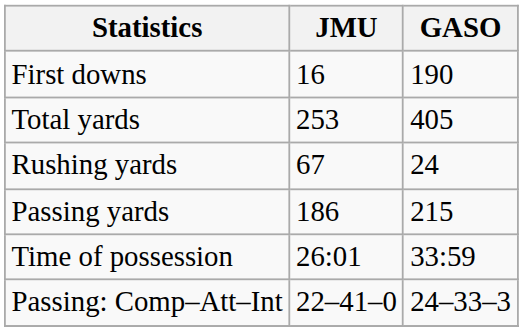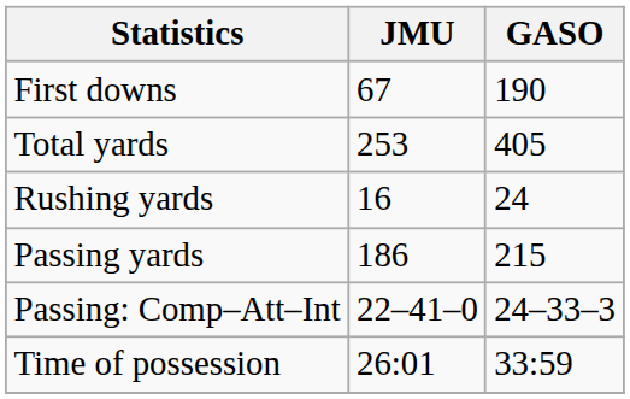First downs | JMU: 16 -> 67
Rushing yards | JMU: 67 -> 16
rows swapped: Passing: Comp–Att–Int <-> Time of possession
